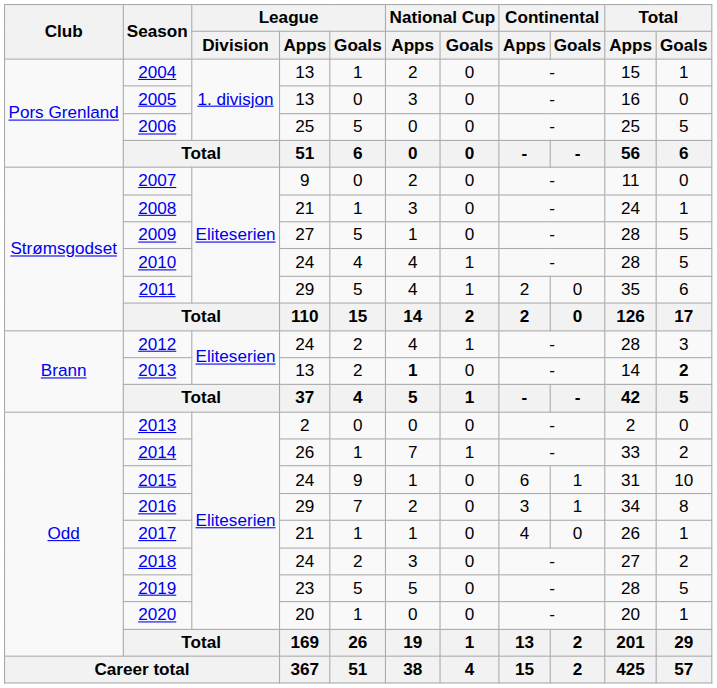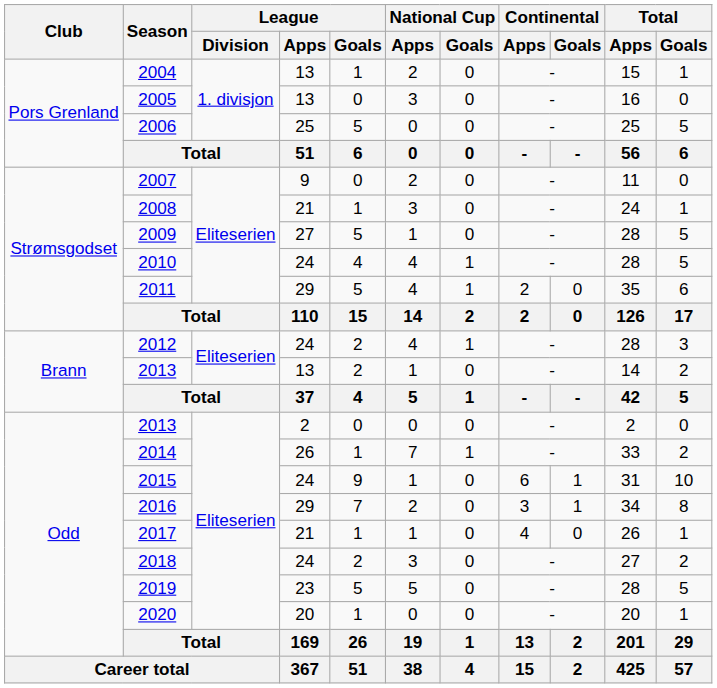2013 / 13 | National Cup / Apps: bold -> normal
2013 / 13 | Total / Goals: bold -> normal
